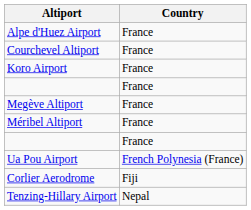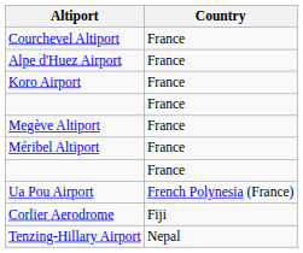row 2 | Altiport: Alpe d'Huez Airport -> Courchevel Altiport
row 3 | Altiport: Courchevel Altiport -> Alpe d'Huez Airport
